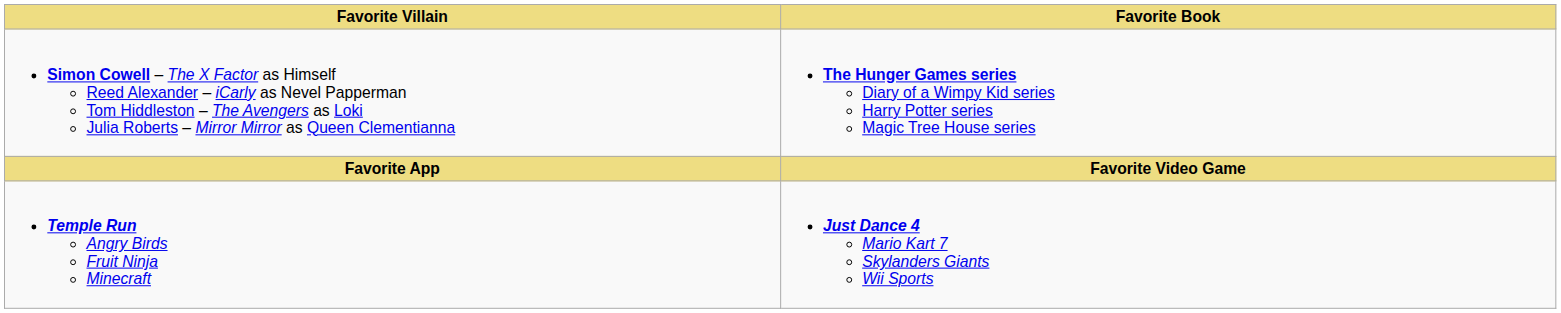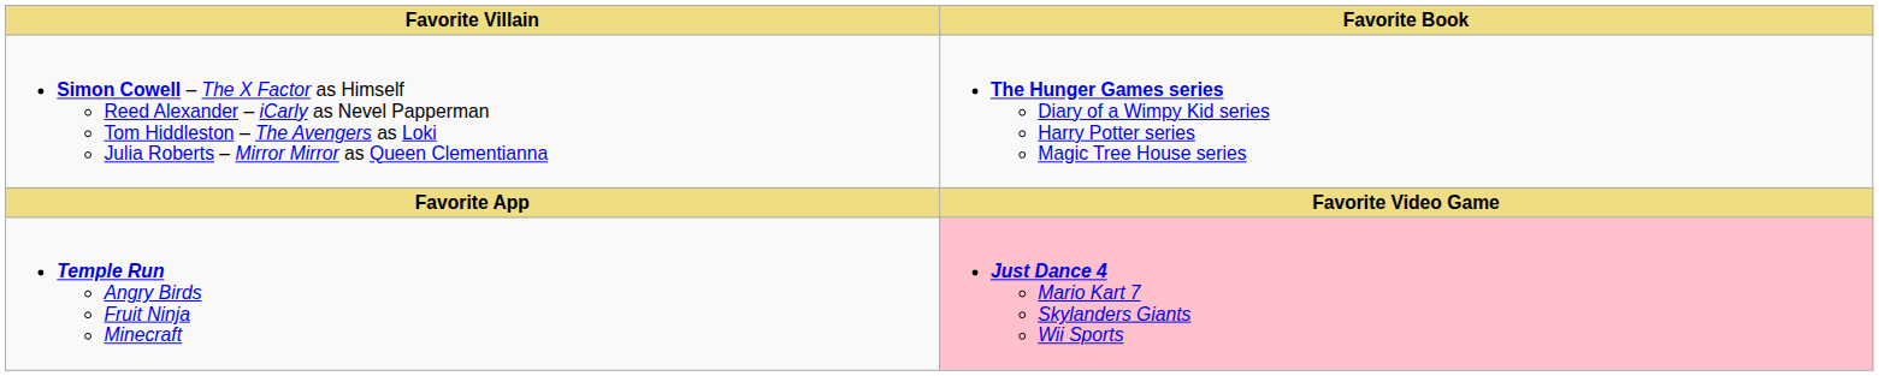Temple Run Angry Birds Fruit Ninja Minecraft | Favorite Book: no background -> pink background
